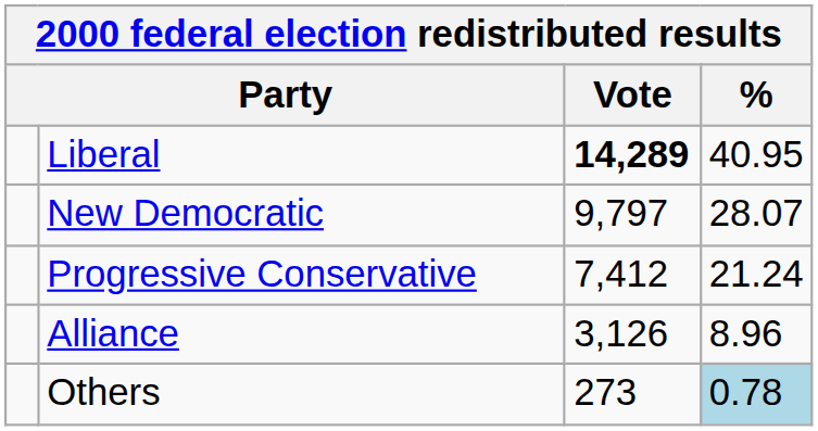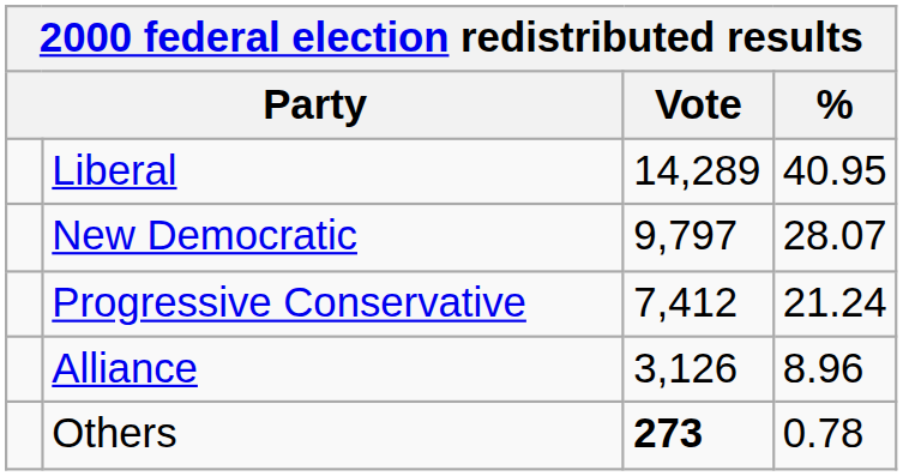Liberal | Vote: bold -> normal
Others | Vote: normal -> bold
Others | %: lightblue background -> no background
